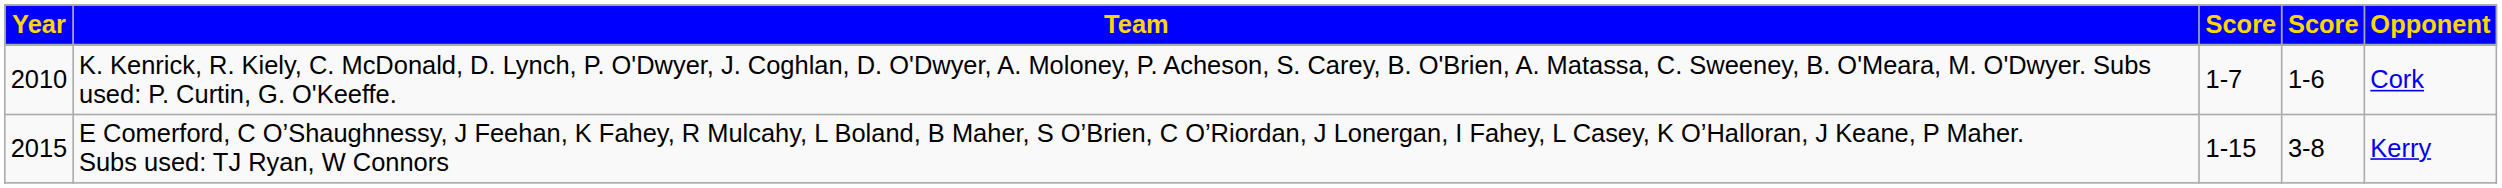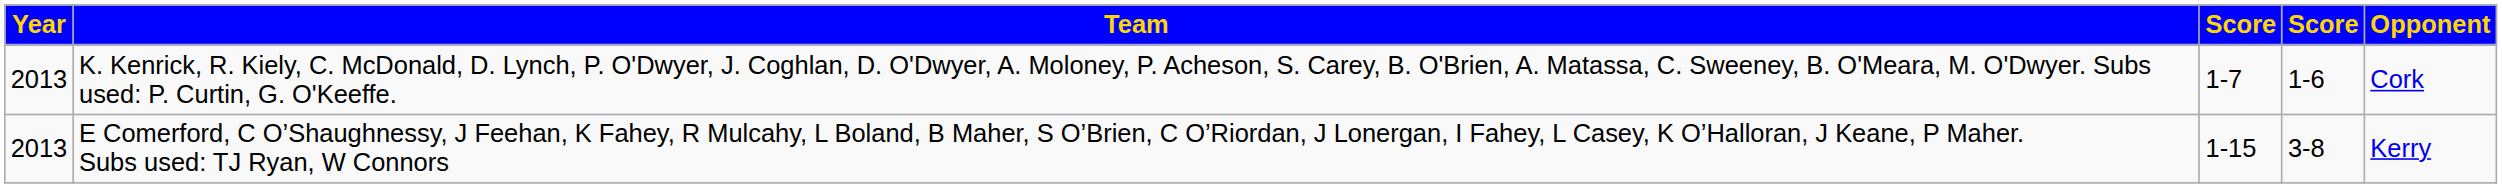row 2 | Year: 2010 -> 2013
row 3 | Year: 2015 -> 2013
